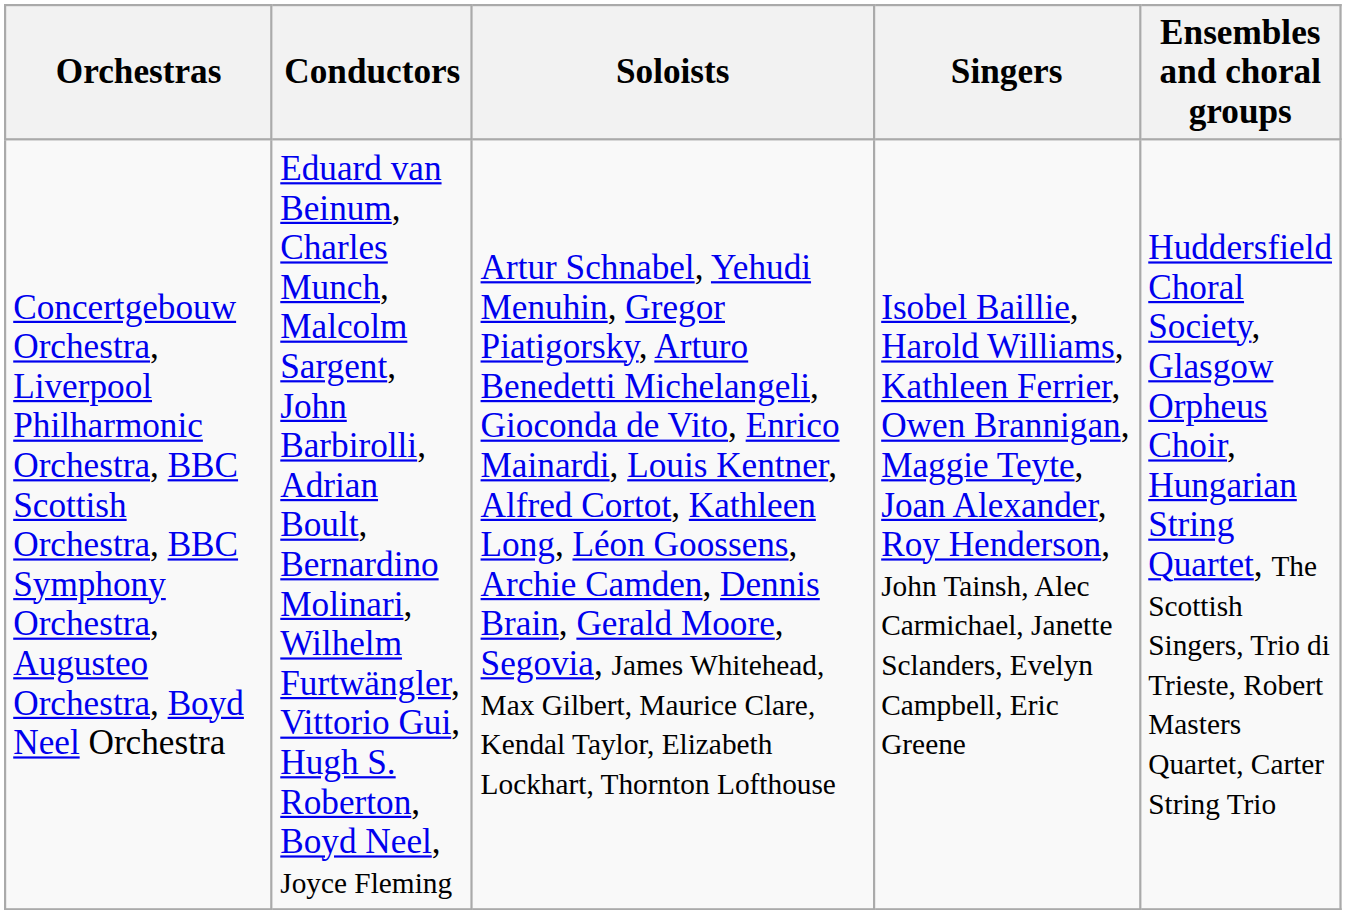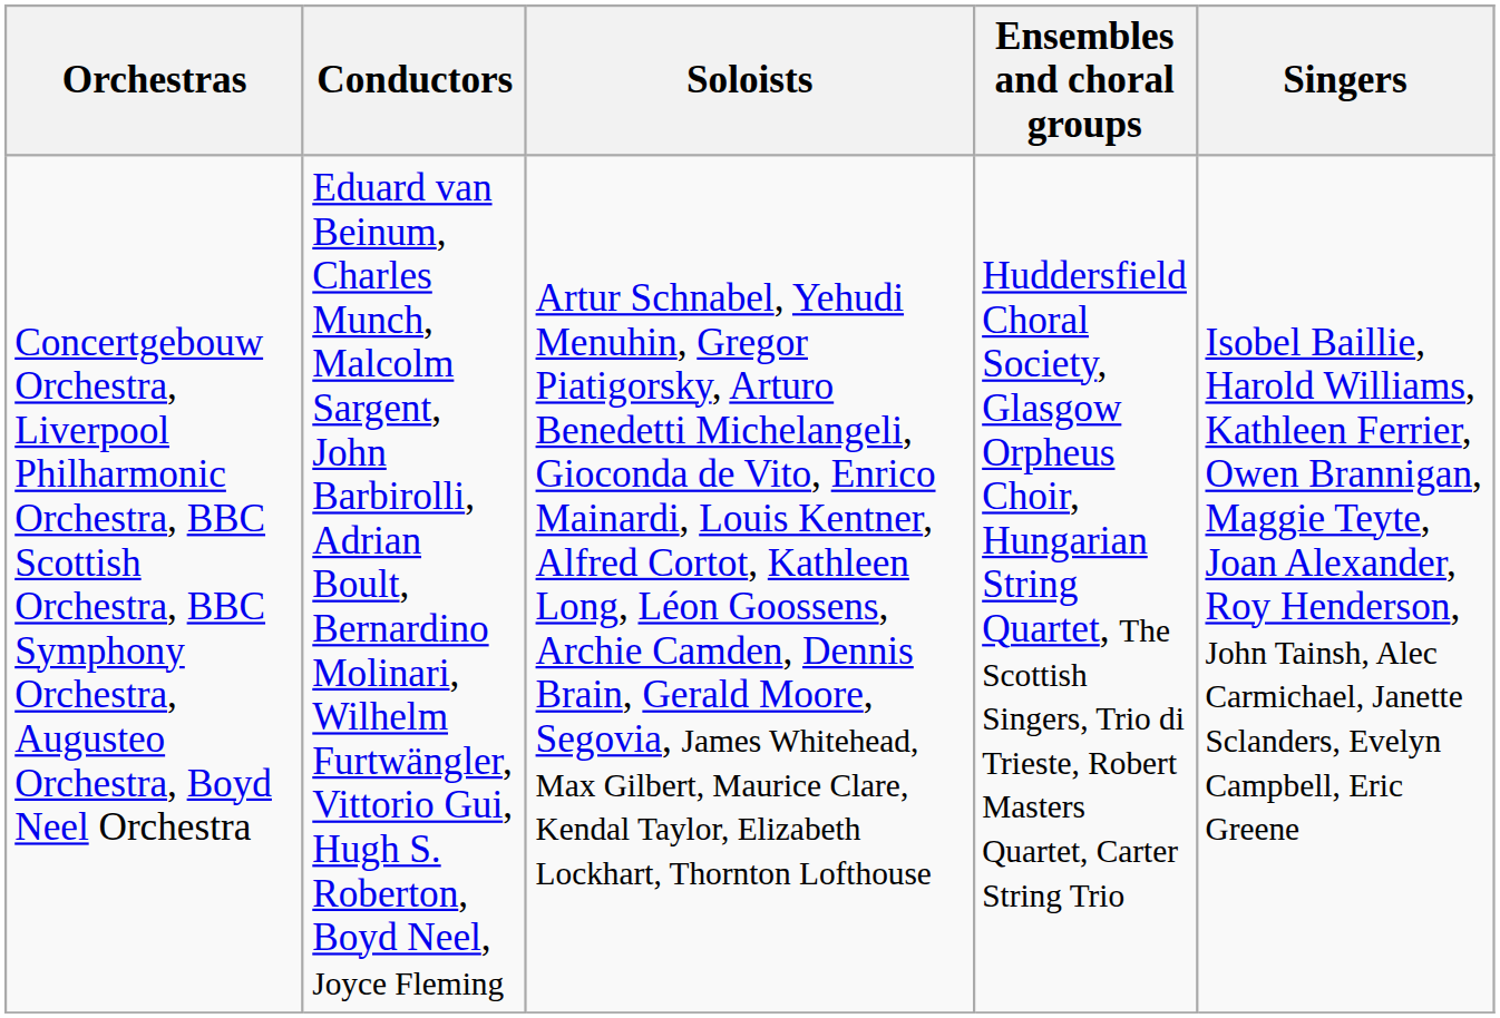columns swapped: Singers <-> Ensembles and choral groups
